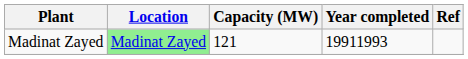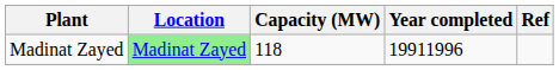row 2 | Capacity (MW): 121 -> 118
row 2 | Year completed: 19911993 -> 19911996
